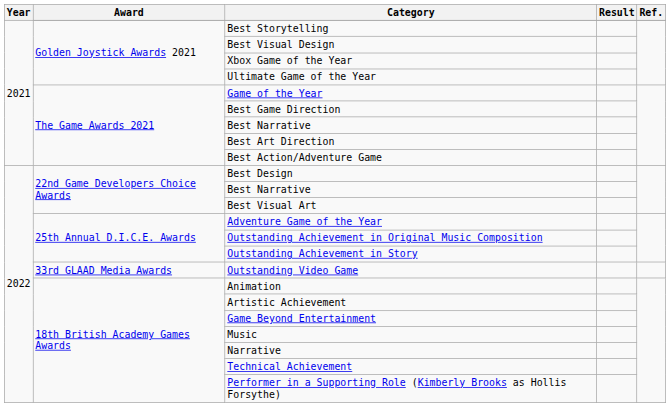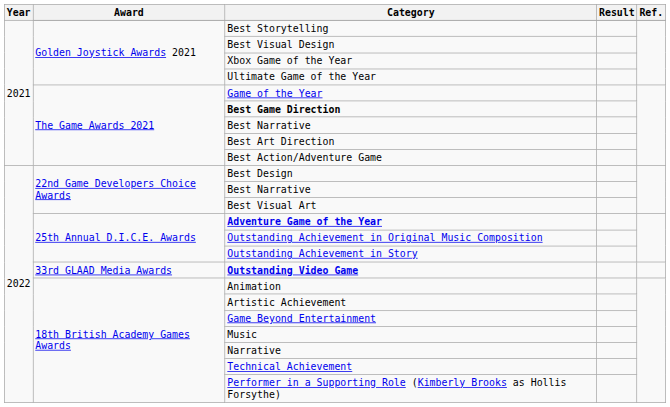Best Game Direction | Category: normal -> bold
Adventure Game of the Year | Category: normal -> bold
Outstanding Video Game | Category: normal -> bold
